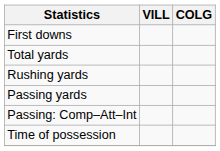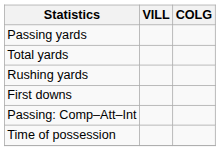rows swapped: First downs <-> Passing yards
